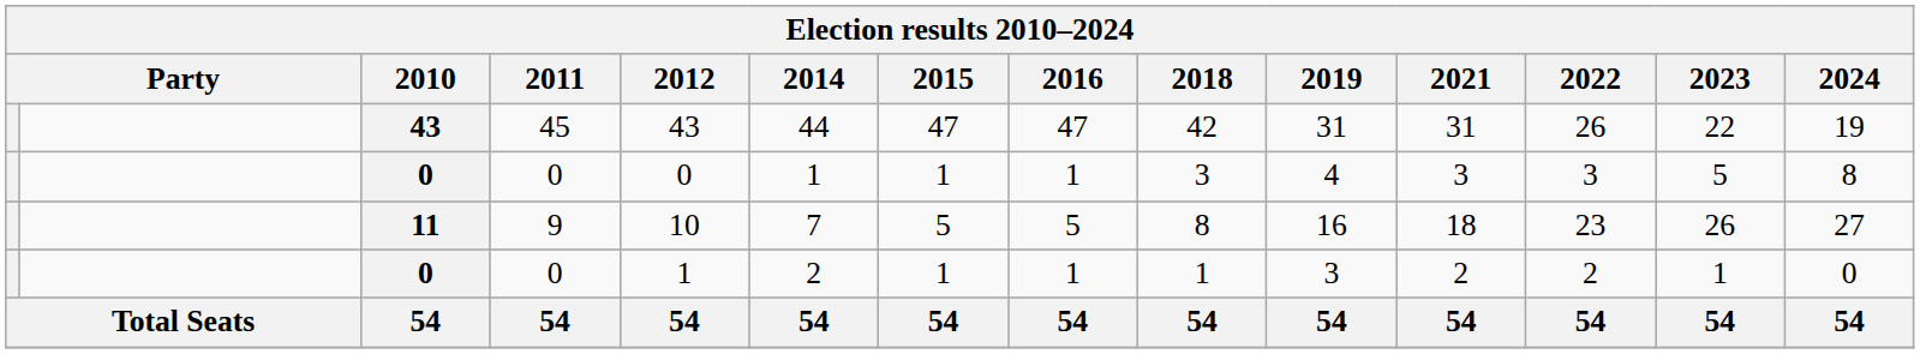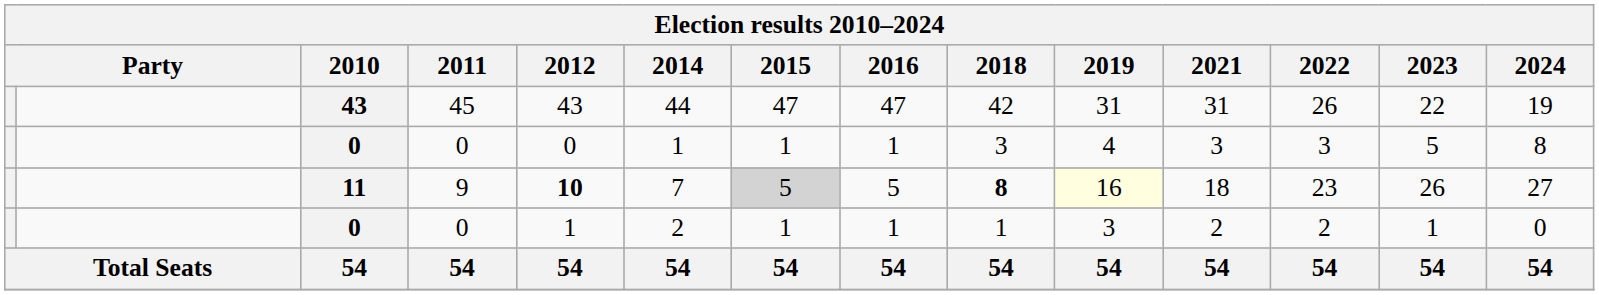11 | 2012: normal -> bold
11 | 2015: no background -> lightgrey background
11 | 2018: normal -> bold
11 | 2019: no background -> lightyellow background
